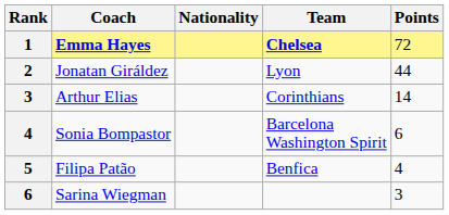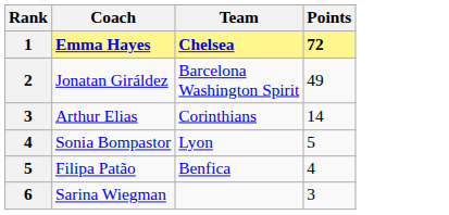- column: Nationality
Emma Hayes | Points: normal -> bold
Jonatan Giráldez | Team: Lyon -> Barcelona Washington Spirit
Jonatan Giráldez | Points: 44 -> 49
Sonia Bompastor | Team: Barcelona Washington Spirit -> Lyon
Sonia Bompastor | Points: 6 -> 5
